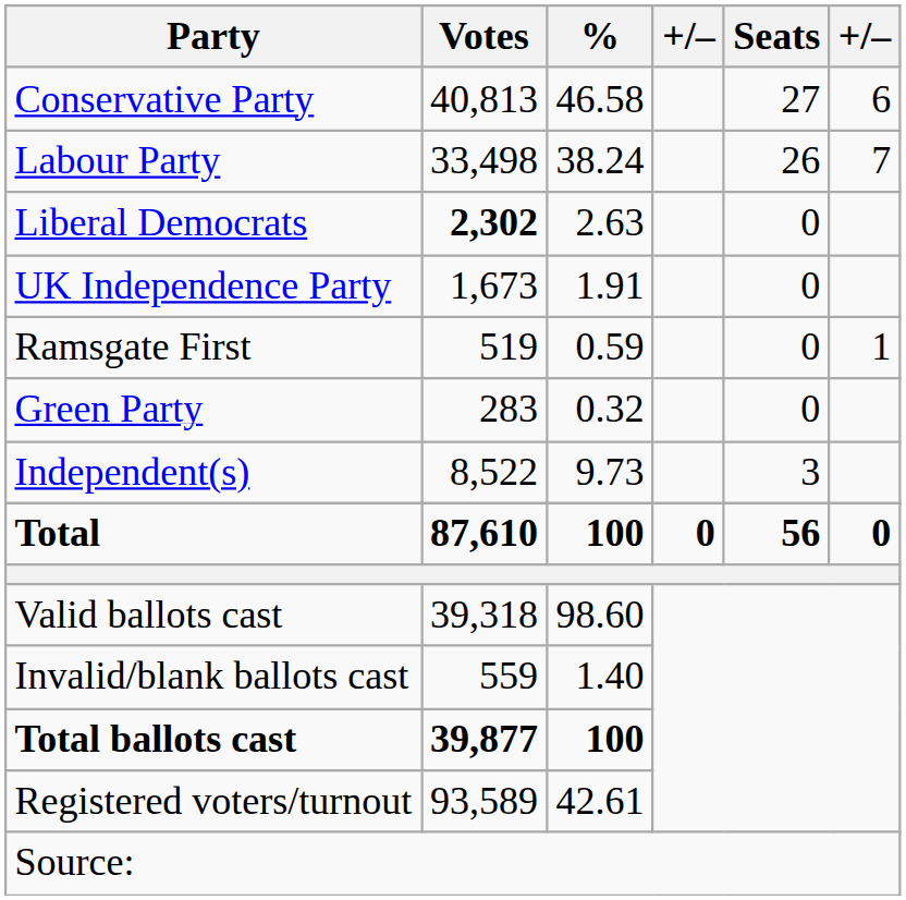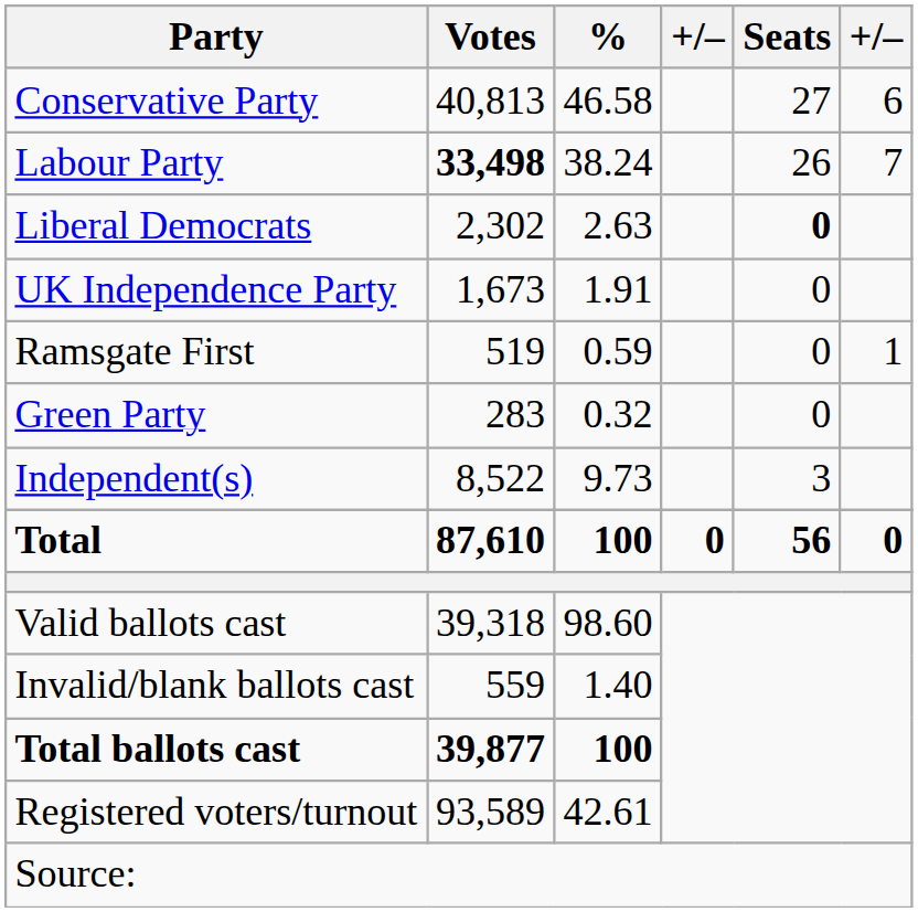Labour Party | Votes: normal -> bold
Liberal Democrats | Votes: bold -> normal
Liberal Democrats | Seats: normal -> bold
